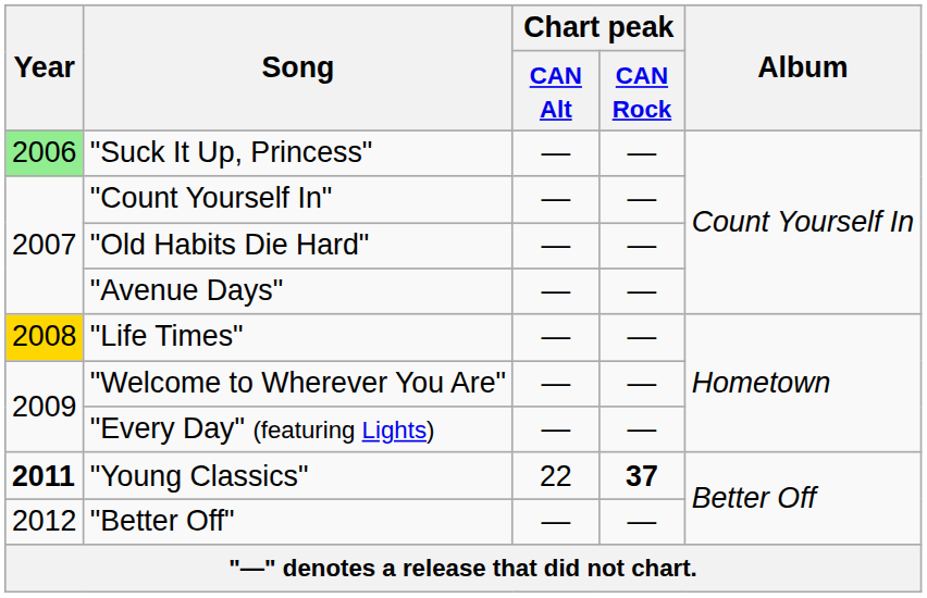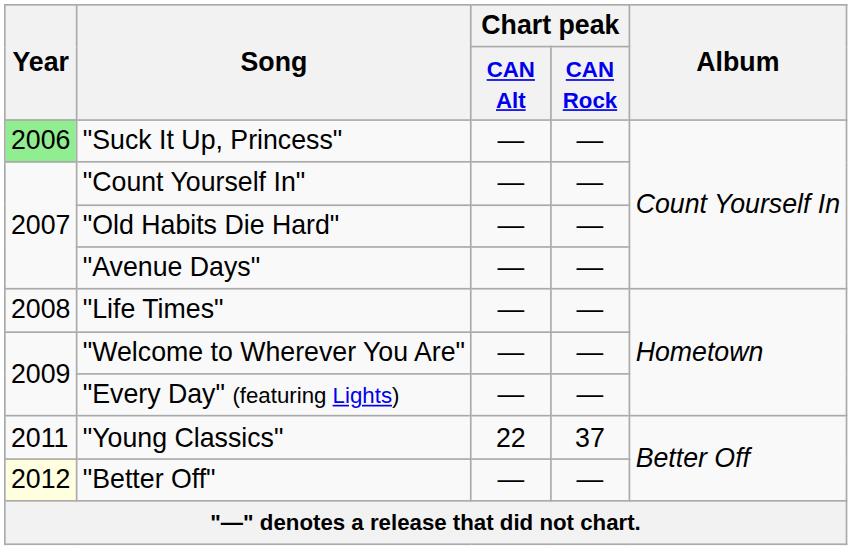"Life Times" | Year: gold background -> no background
"Young Classics" | Year: bold -> normal
"Young Classics" | Chart peak / CAN Rock: bold -> normal
"Better Off" | Year: no background -> lightyellow background
